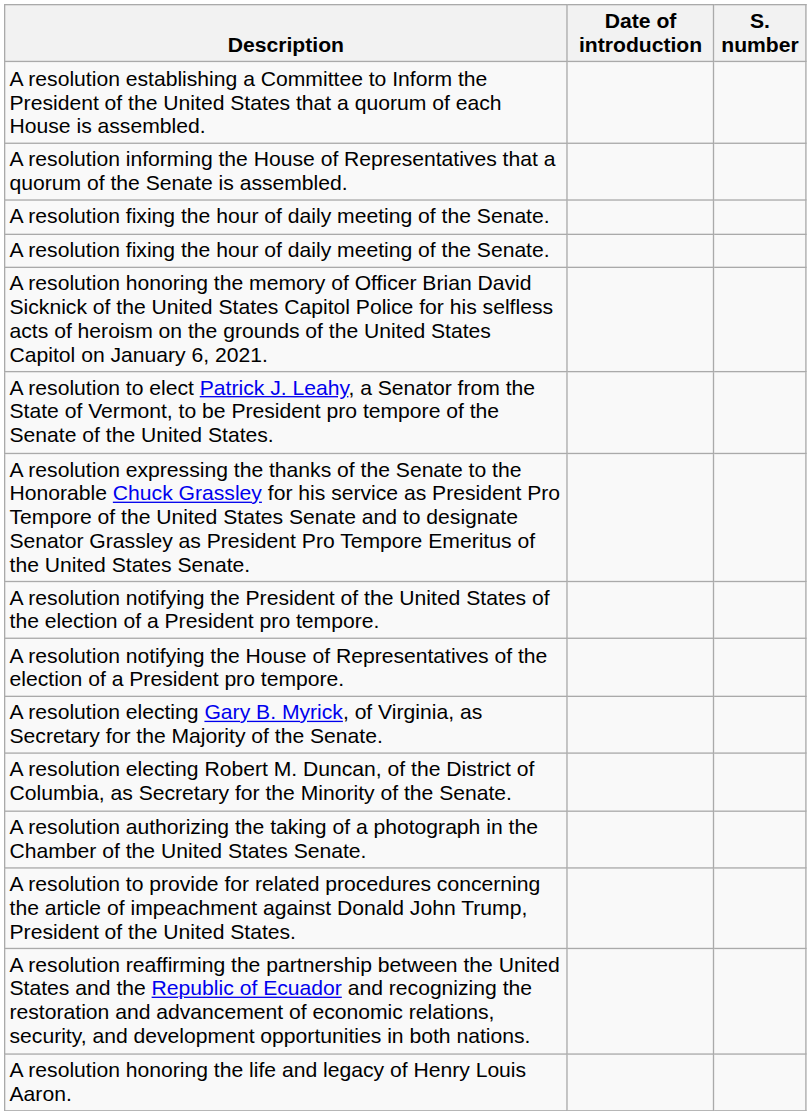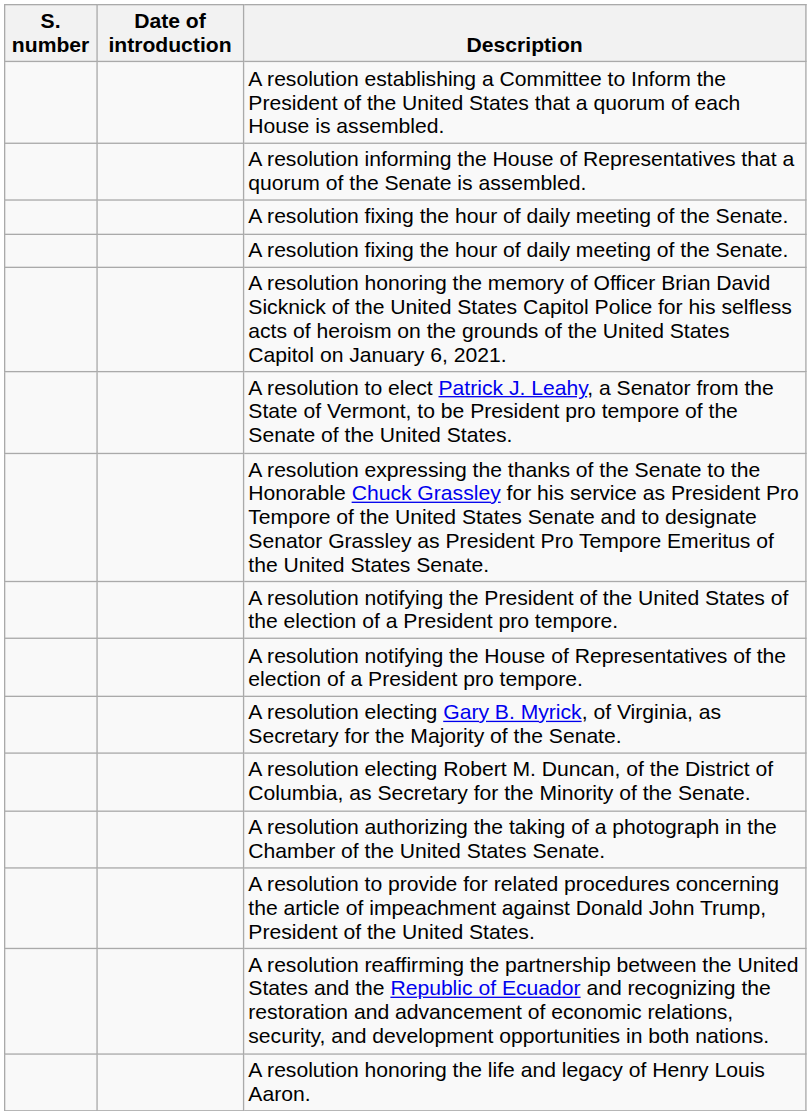columns swapped: S. number <-> Description
